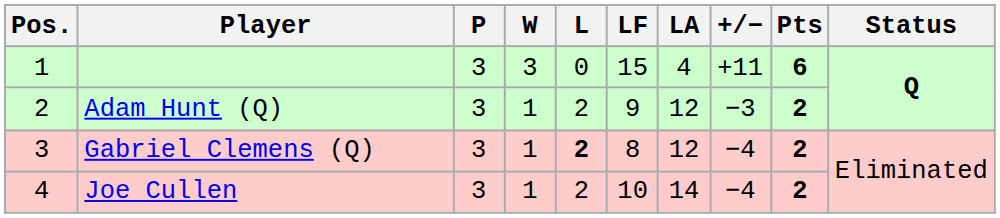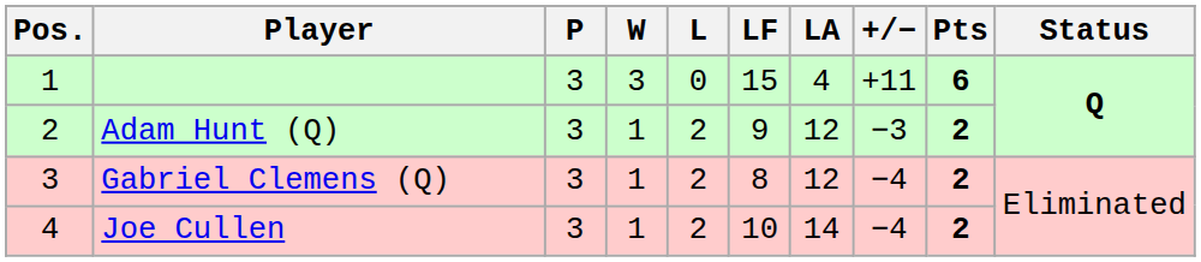Gabriel Clemens (Q) | L: bold -> normal
